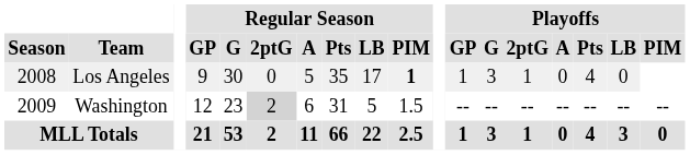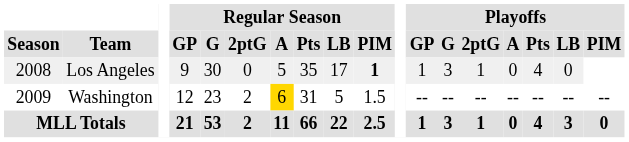Washington | Regular Season / 2ptG: lightgrey background -> no background
Washington | Regular Season / A: no background -> gold background
